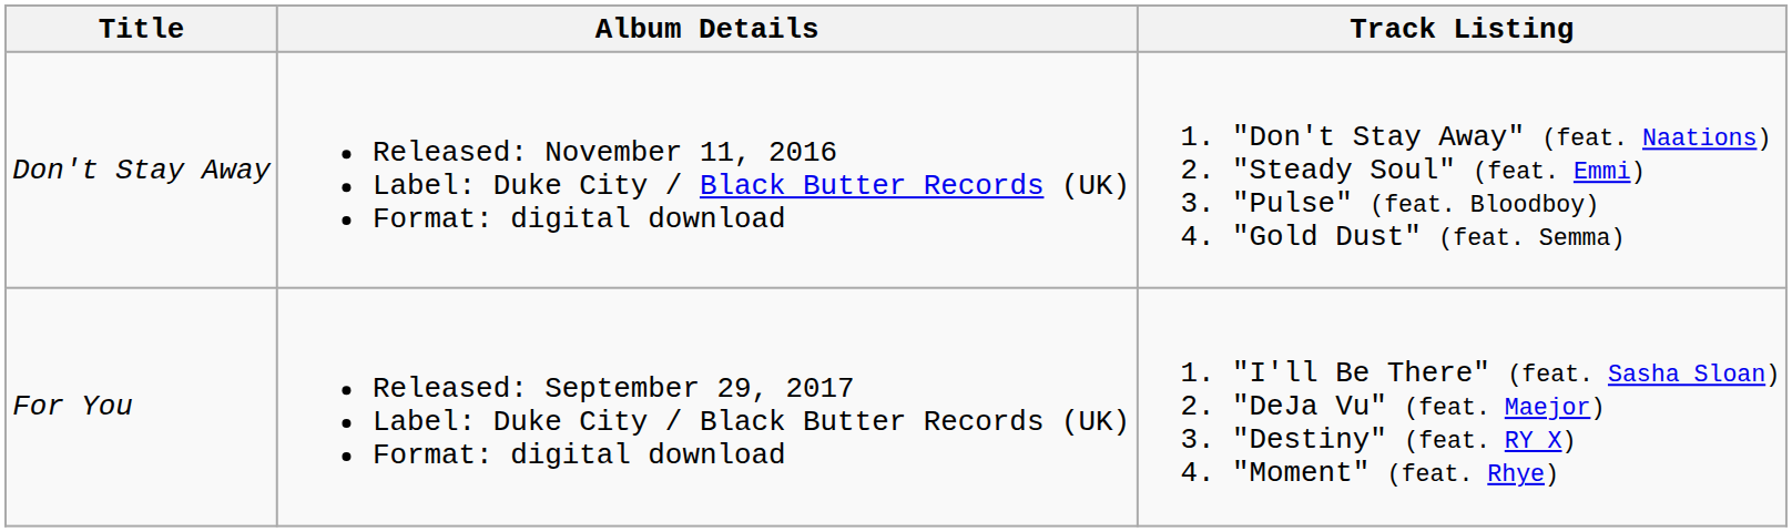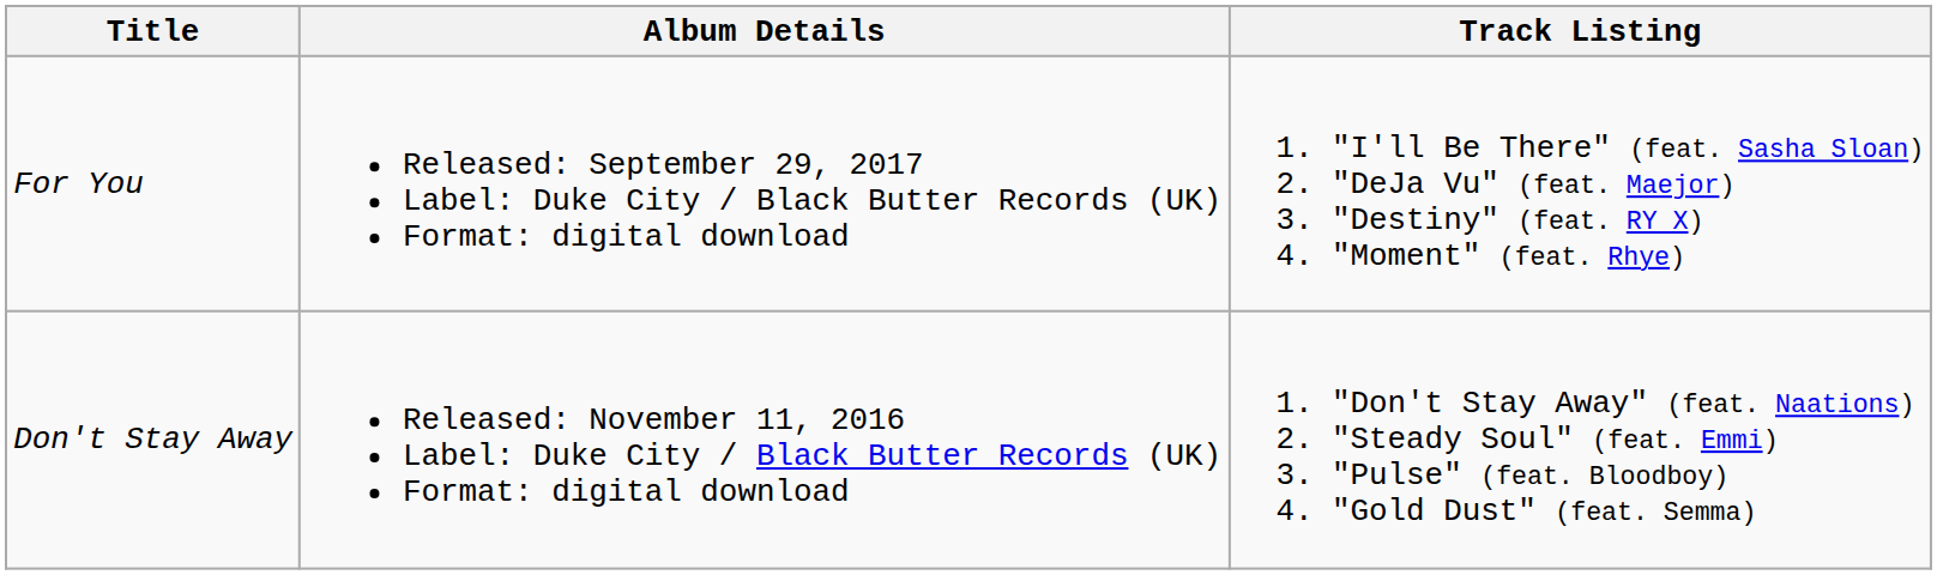rows swapped: Don't Stay Away <-> For You
